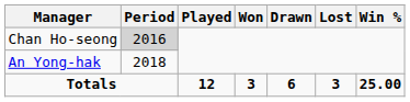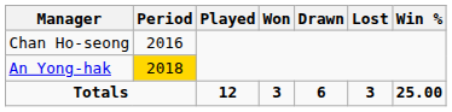Chan Ho-seong | Period: lightgrey background -> no background
An Yong-hak | Period: no background -> gold background
